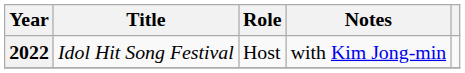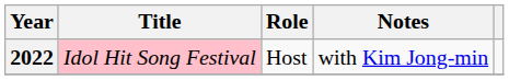2022 | Title: no background -> pink background
